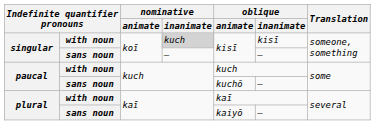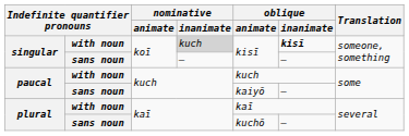singular / with noun | oblique / inanimate: normal -> bold
paucal / sans noun | oblique / animate: kuchõ -> kaiyõ
plural / sans noun | oblique / animate: kaiyõ -> kuchõ
